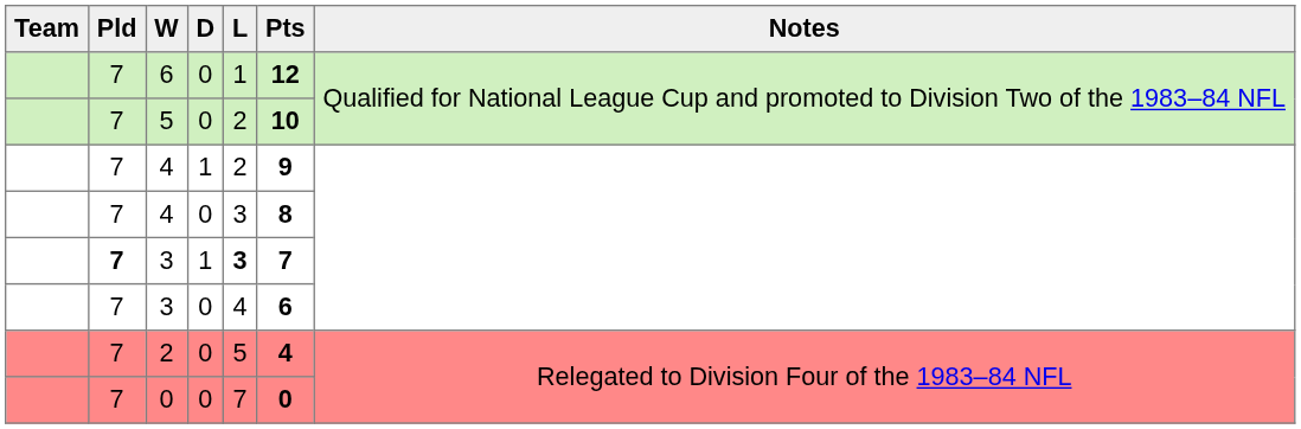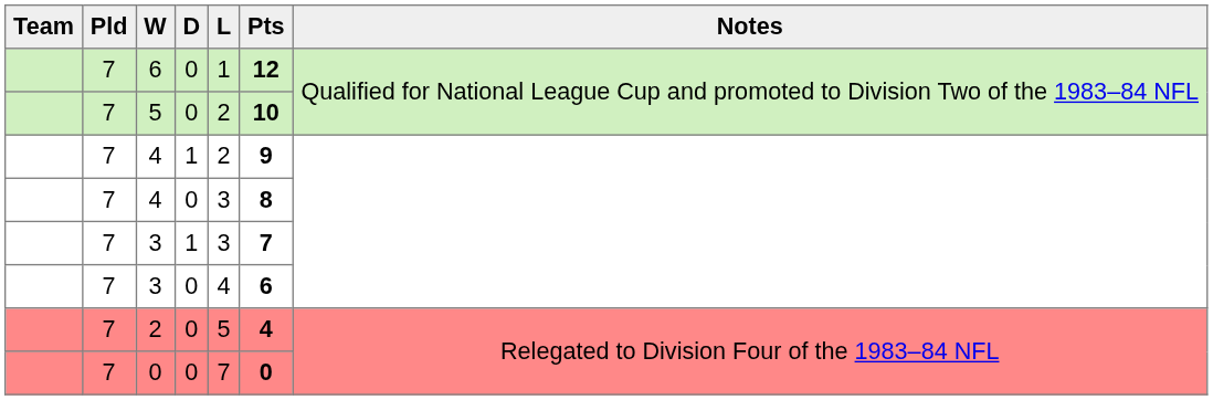3 / 1 | Pld: bold -> normal
3 / 1 | L: bold -> normal
